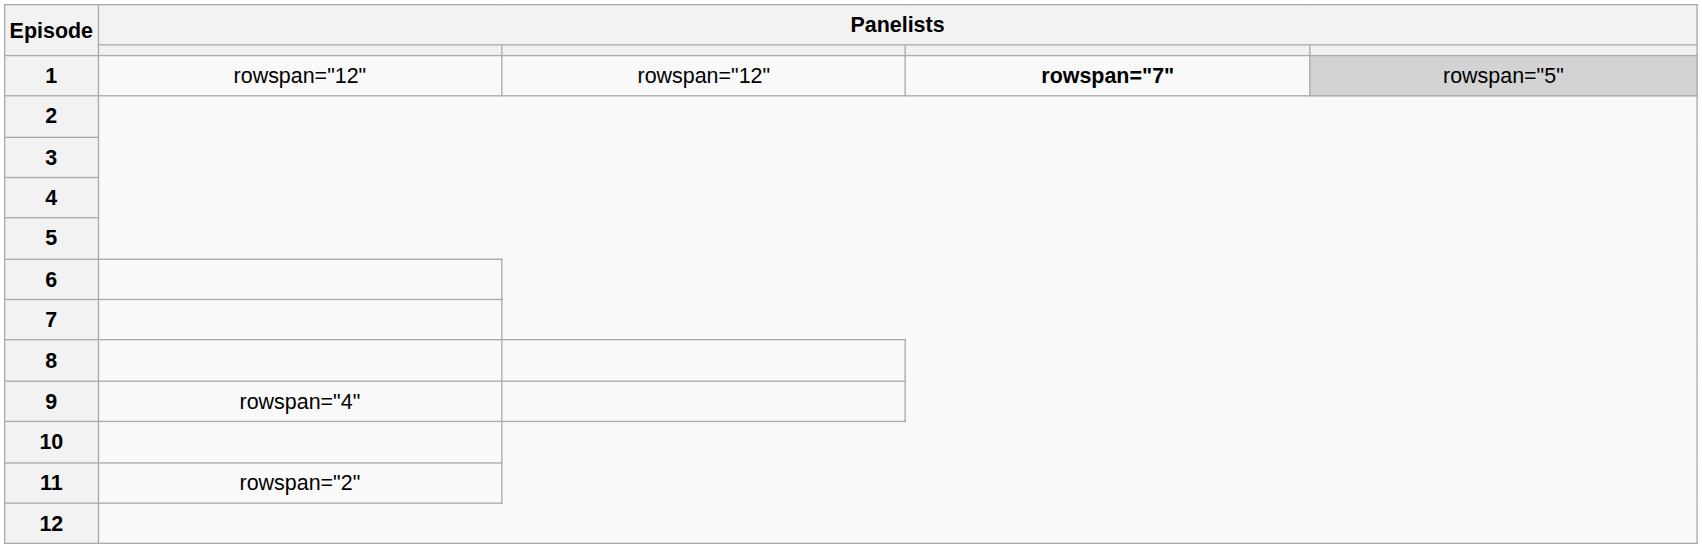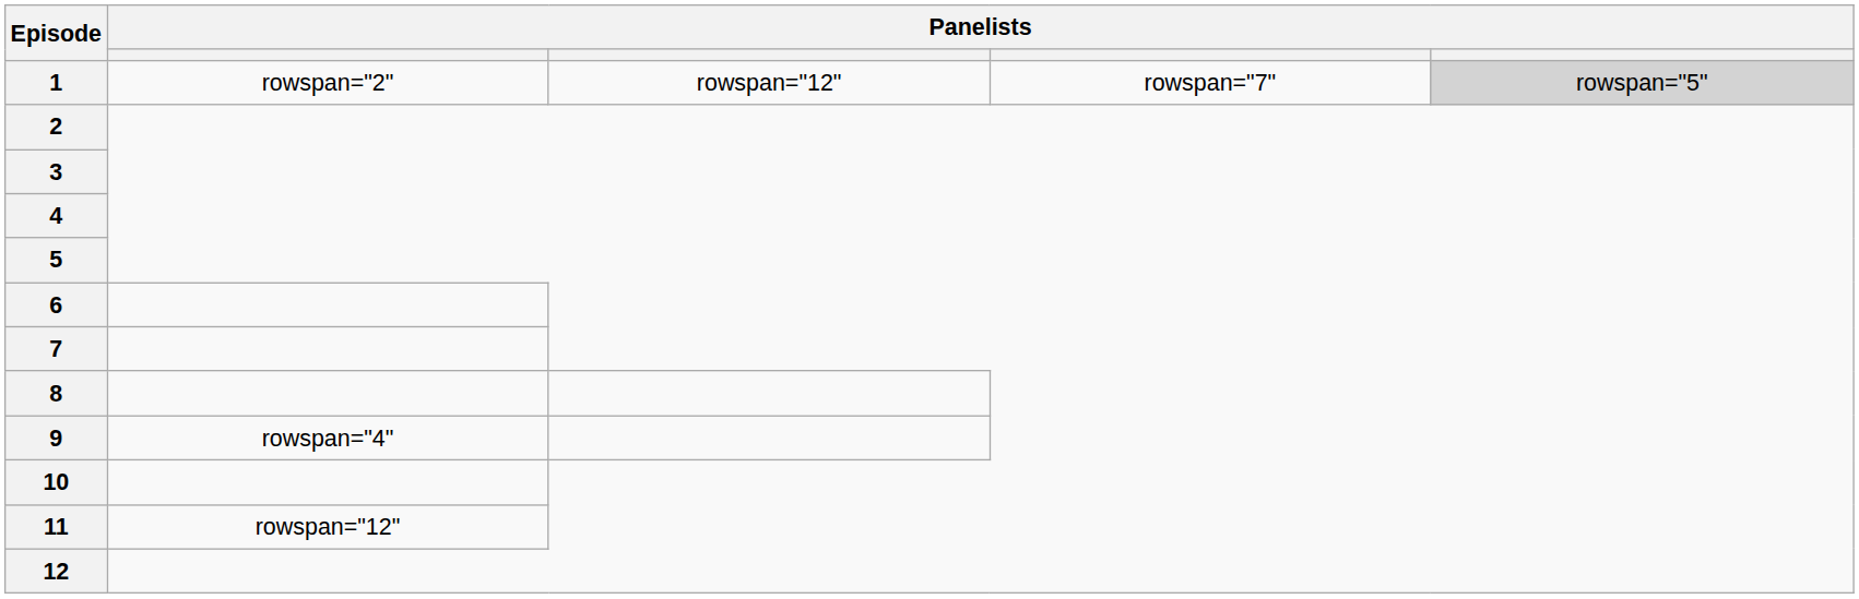1 | column 2: rowspan="12" -> rowspan="2"
1 | column 4: bold -> normal
11 | column 2: rowspan="2" -> rowspan="12"
